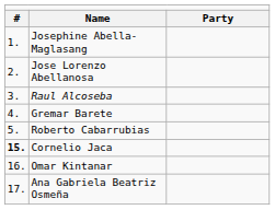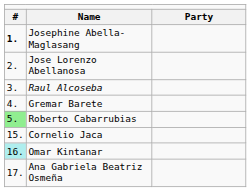Josephine Abella-Maglasang | column 1: normal -> bold
Roberto Cabarrubias | column 1: no background -> lightgreen background
Cornelio Jaca | column 1: bold -> normal
Omar Kintanar | column 1: no background -> paleturquoise background
